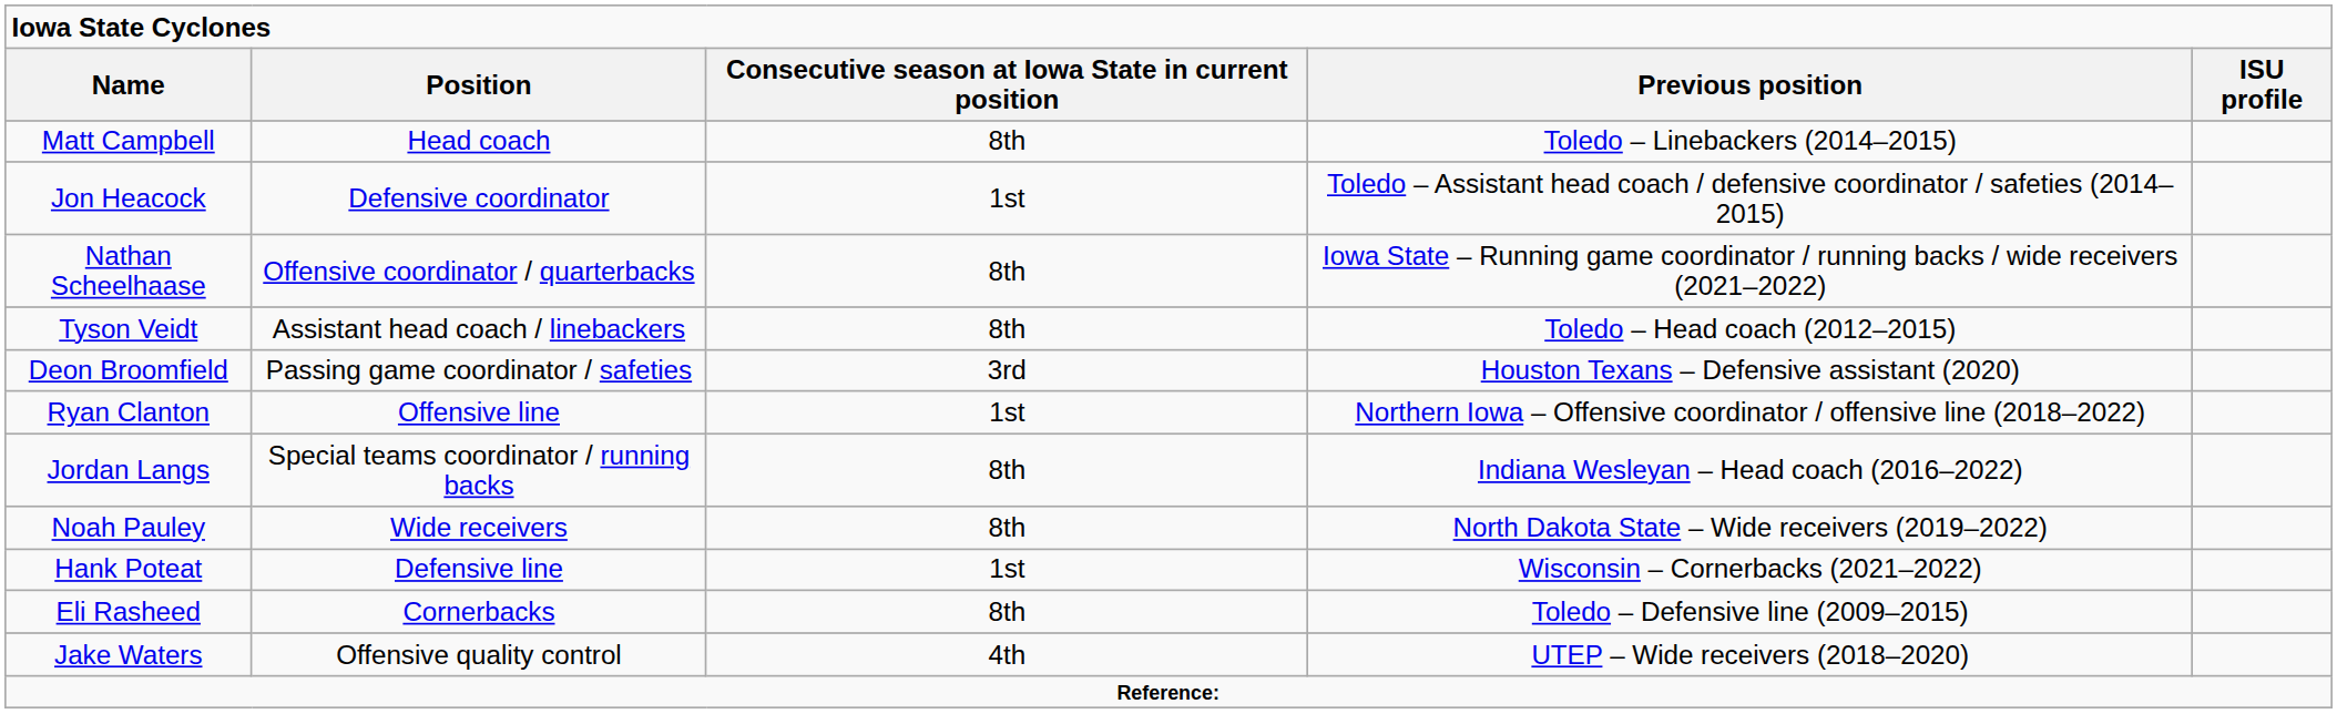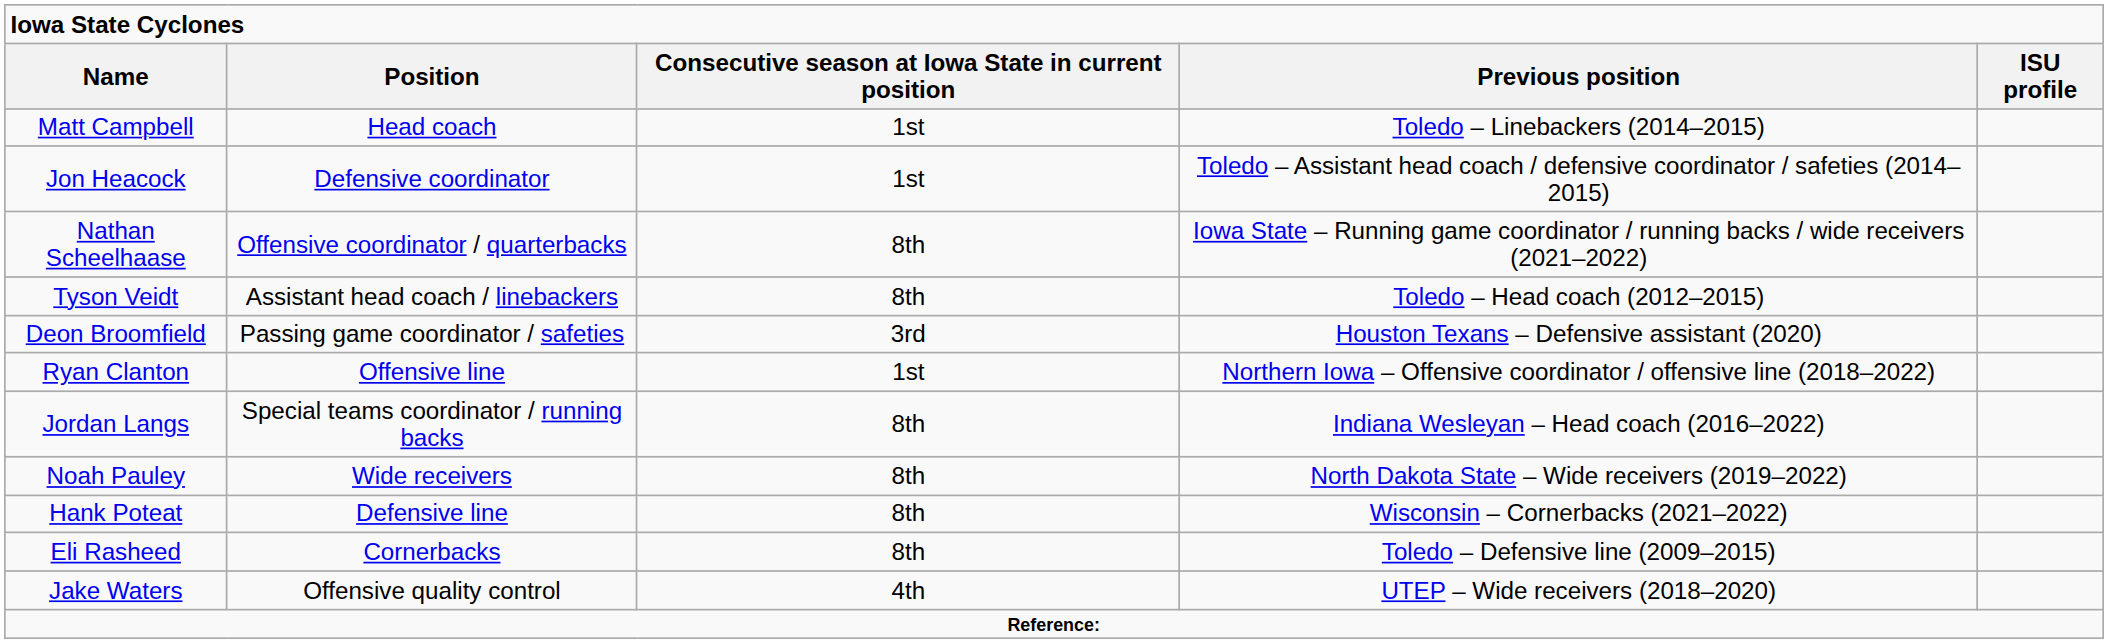Matt Campbell | Consecutive season at Iowa State in current position: 8th -> 1st
Hank Poteat | Consecutive season at Iowa State in current position: 1st -> 8th
